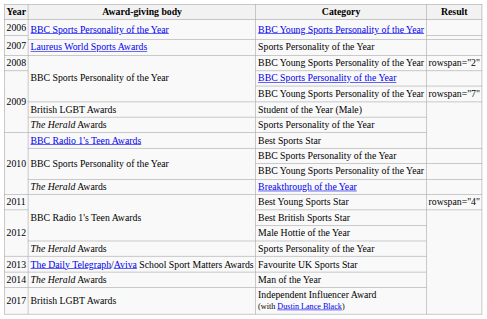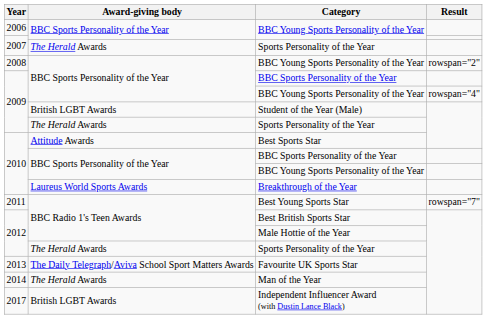2007 / Sports Personality of the Year | Award-giving body: Laureus World Sports Awards -> The Herald Awards
2009 / BBC Young Sports Personality of the Year | Result: rowspan="7" -> rowspan="4"
Best Sports Star | Award-giving body: BBC Radio 1's Teen Awards -> Attitude Awards
Breakthrough of the Year | Award-giving body: The Herald Awards -> Laureus World Sports Awards
Best Young Sports Star | Result: rowspan="4" -> rowspan="7"
